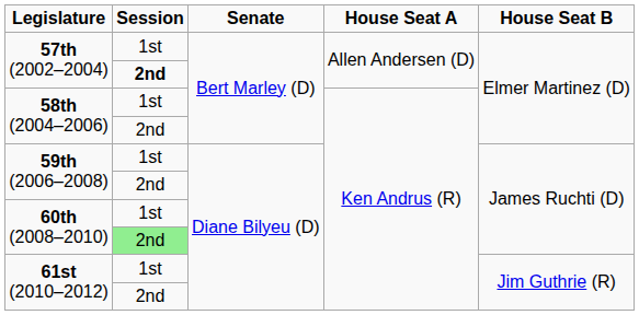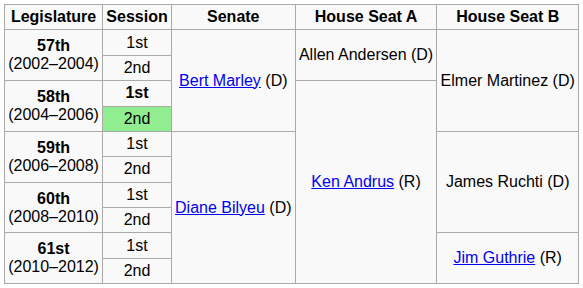57th (2002–2004) / 2nd | Session: bold -> normal
58th (2004–2006) / 1st | Session: normal -> bold
58th (2004–2006) / 2nd | Session: no background -> lightgreen background
60th (2008–2010) / 2nd | Session: lightgreen background -> no background
